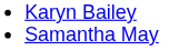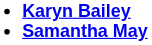row 1 | column 1: normal -> bold
